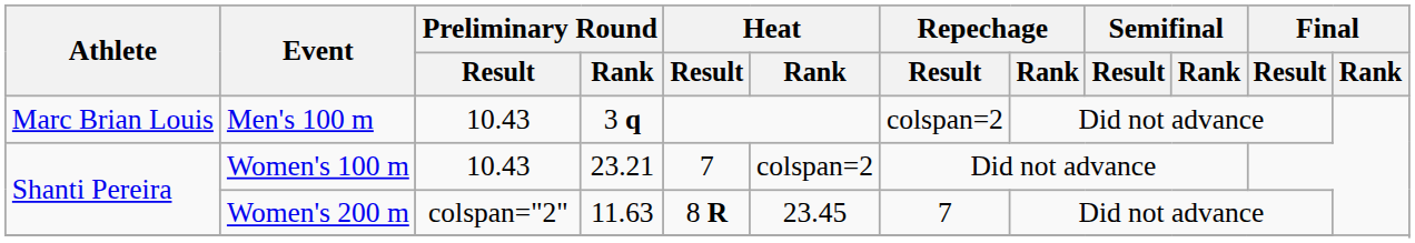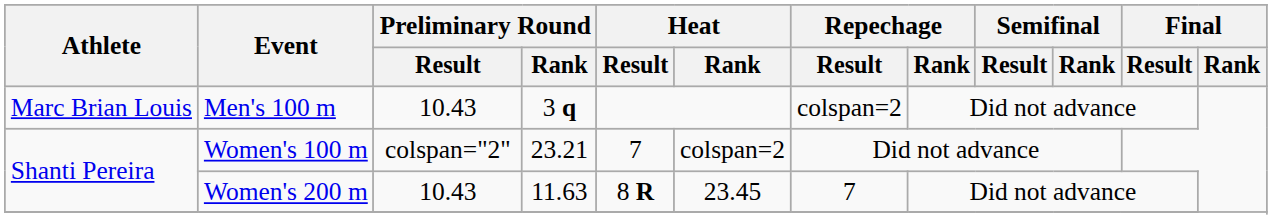Women's 100 m | Preliminary Round / Result: 10.43 -> colspan="2"
Women's 200 m | Preliminary Round / Result: colspan="2" -> 10.43
